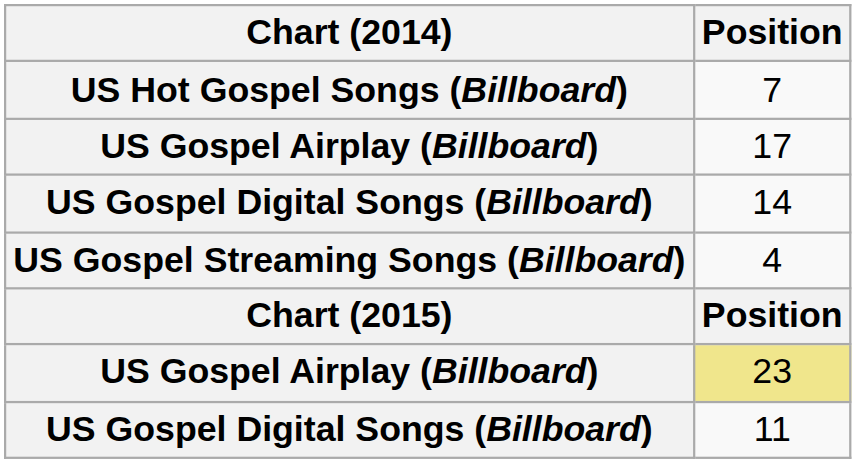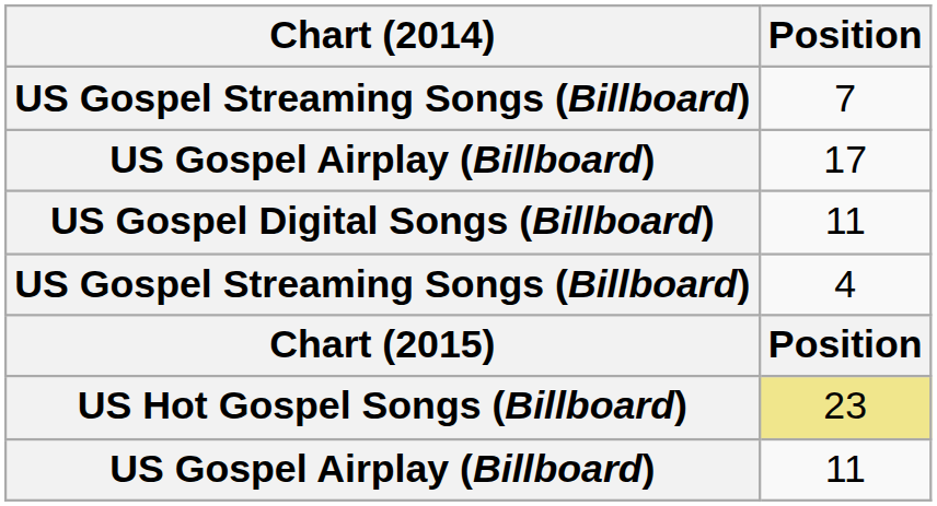row 2 | Chart (2014): US Hot Gospel Songs (Billboard) -> US Gospel Streaming Songs (Billboard)
row 4 | Position: 14 -> 11
row 7 | Chart (2014): US Gospel Airplay (Billboard) -> US Hot Gospel Songs (Billboard)
row 8 | Chart (2014): US Gospel Digital Songs (Billboard) -> US Gospel Airplay (Billboard)
